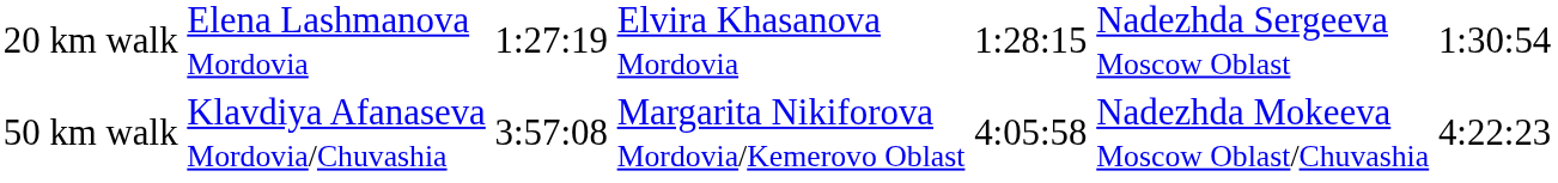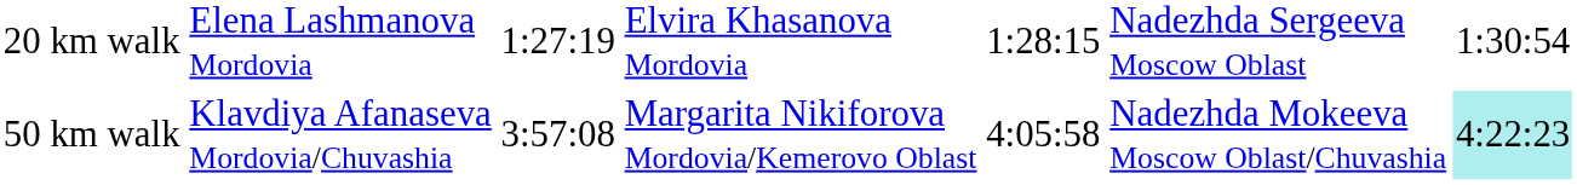50 km walk | column 7: no background -> paleturquoise background
